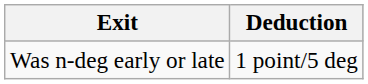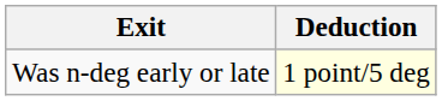Was n-deg early or late | Deduction: no background -> lightyellow background
